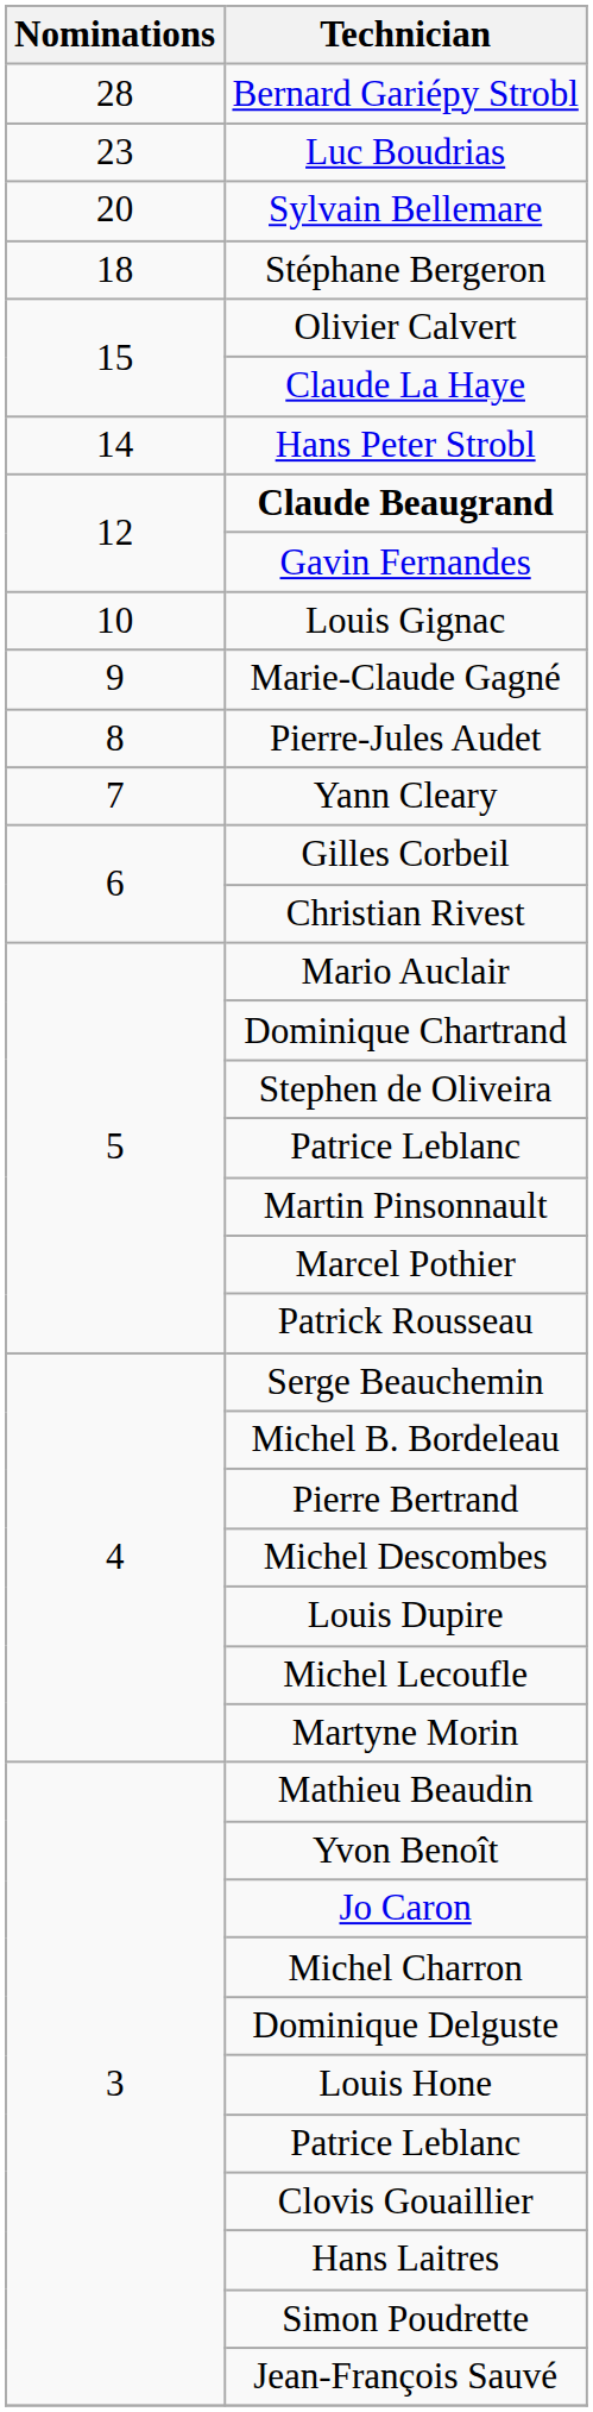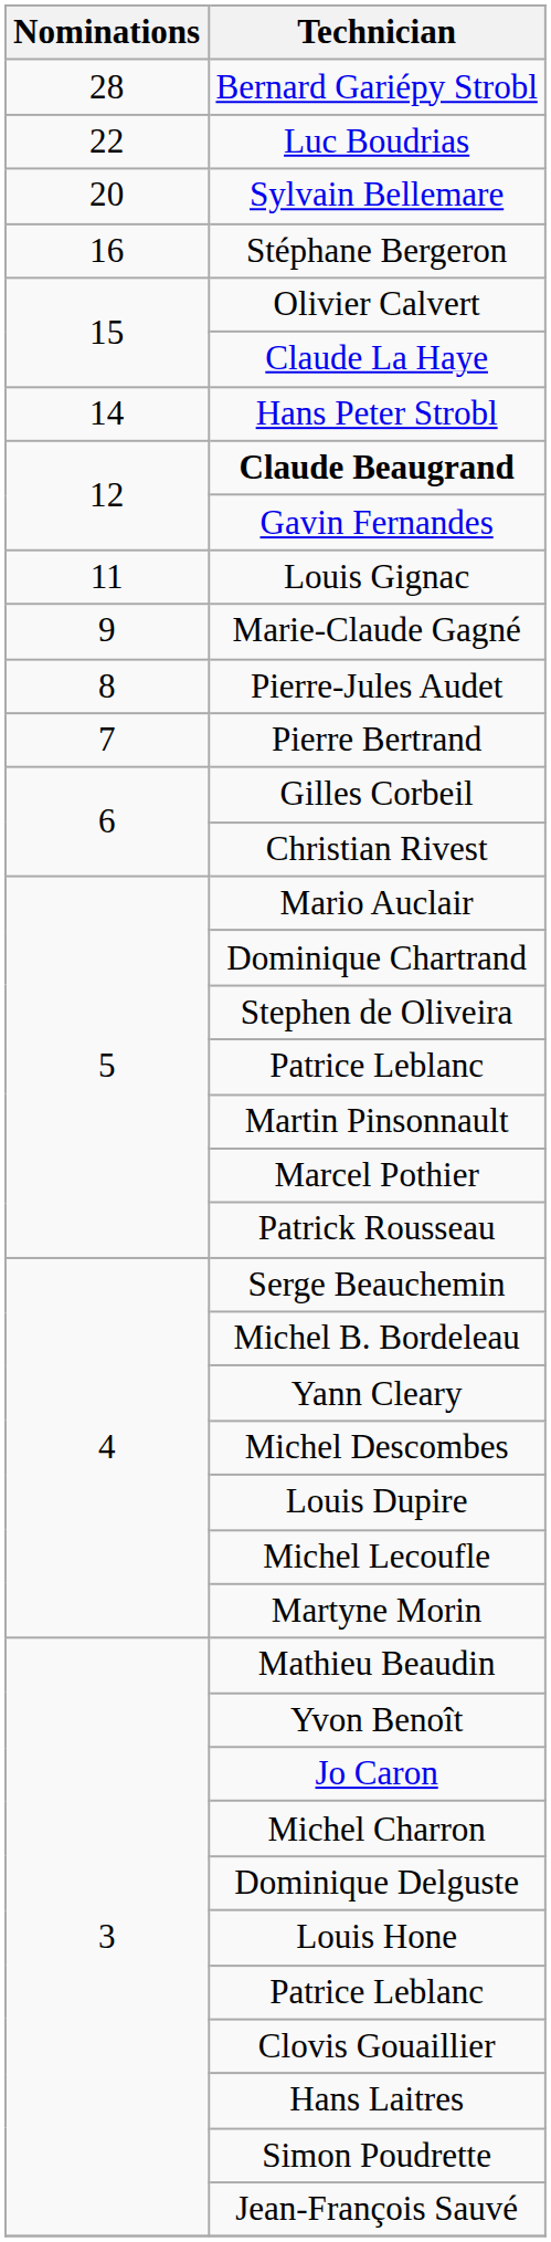row 3 | Nominations: 23 -> 22
row 5 | Nominations: 18 -> 16
row 11 | Nominations: 10 -> 11
row 14 | Technician: Yann Cleary -> Pierre Bertrand
row 26 | Technician: Pierre Bertrand -> Yann Cleary
